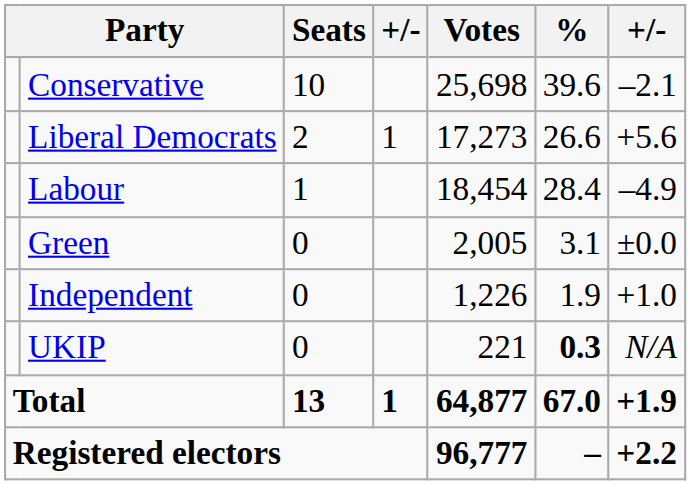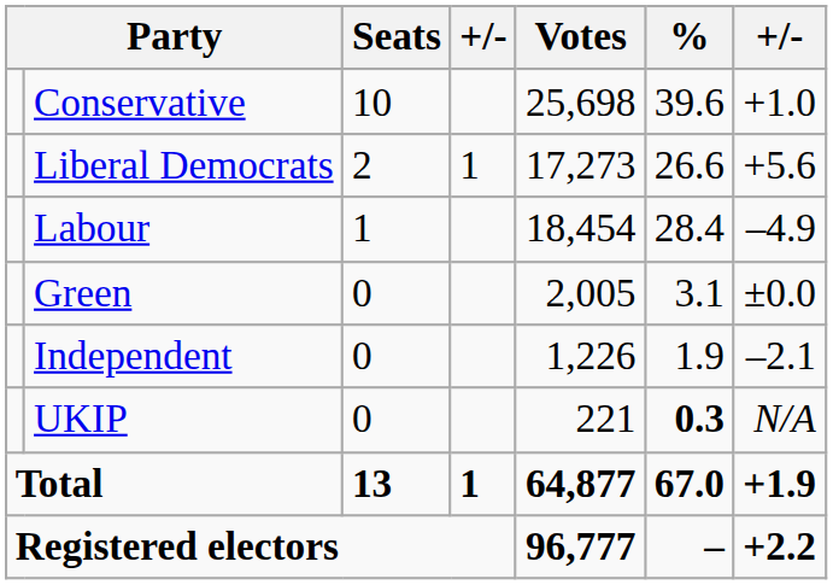Conservative | column 7: –2.1 -> +1.0
Independent | column 7: +1.0 -> –2.1
